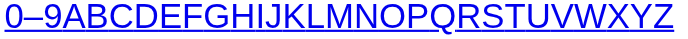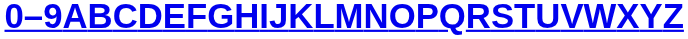row 1 | column 1: normal -> bold
